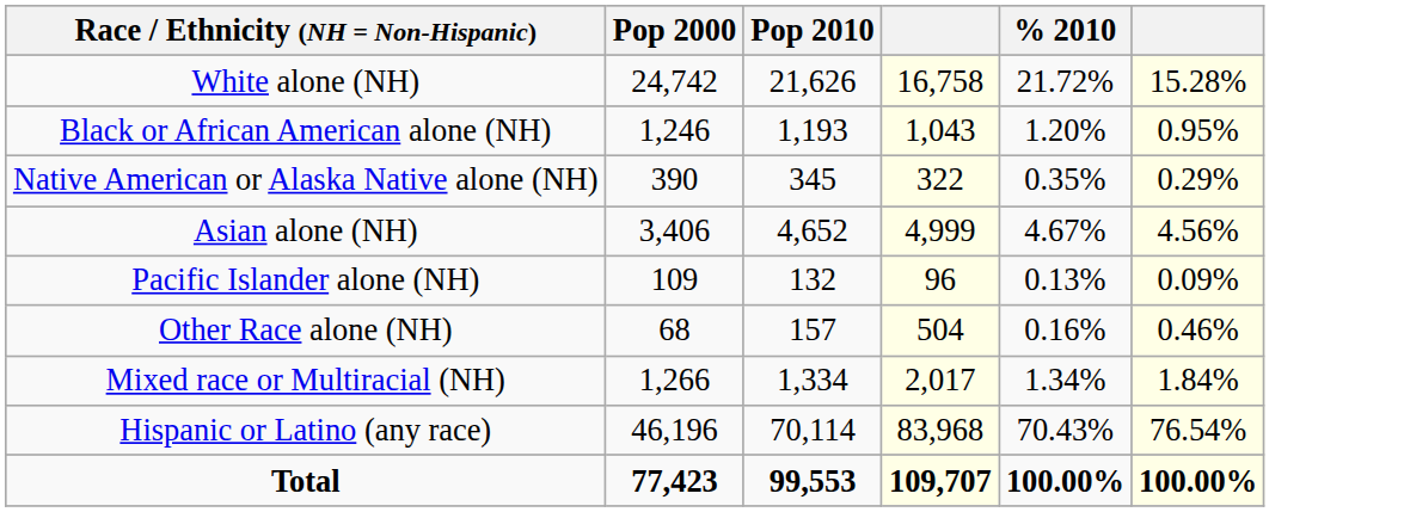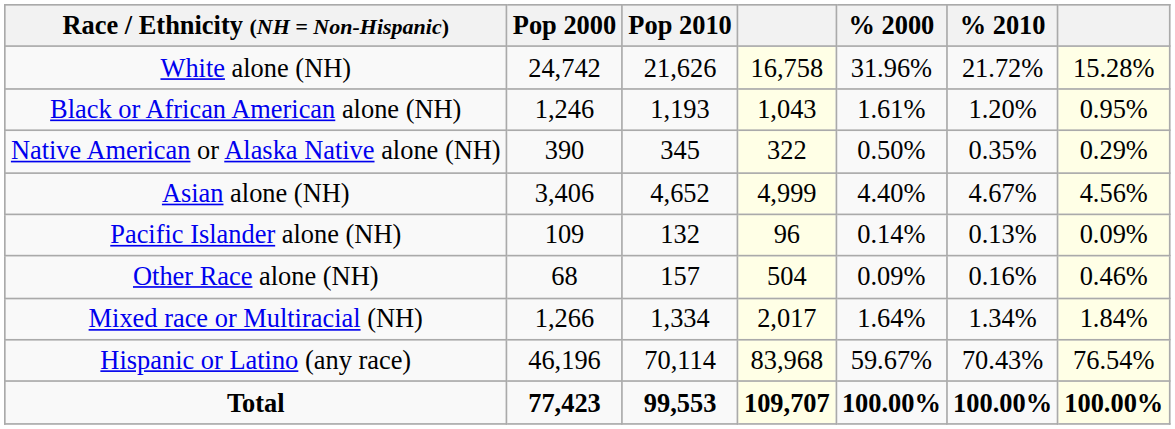+ column: % 2000 | 31.96% | 1.61% | 0.50% | 4.40% | 0.14% | 0.09% | 1.64% | 59.67% | 100.00%
